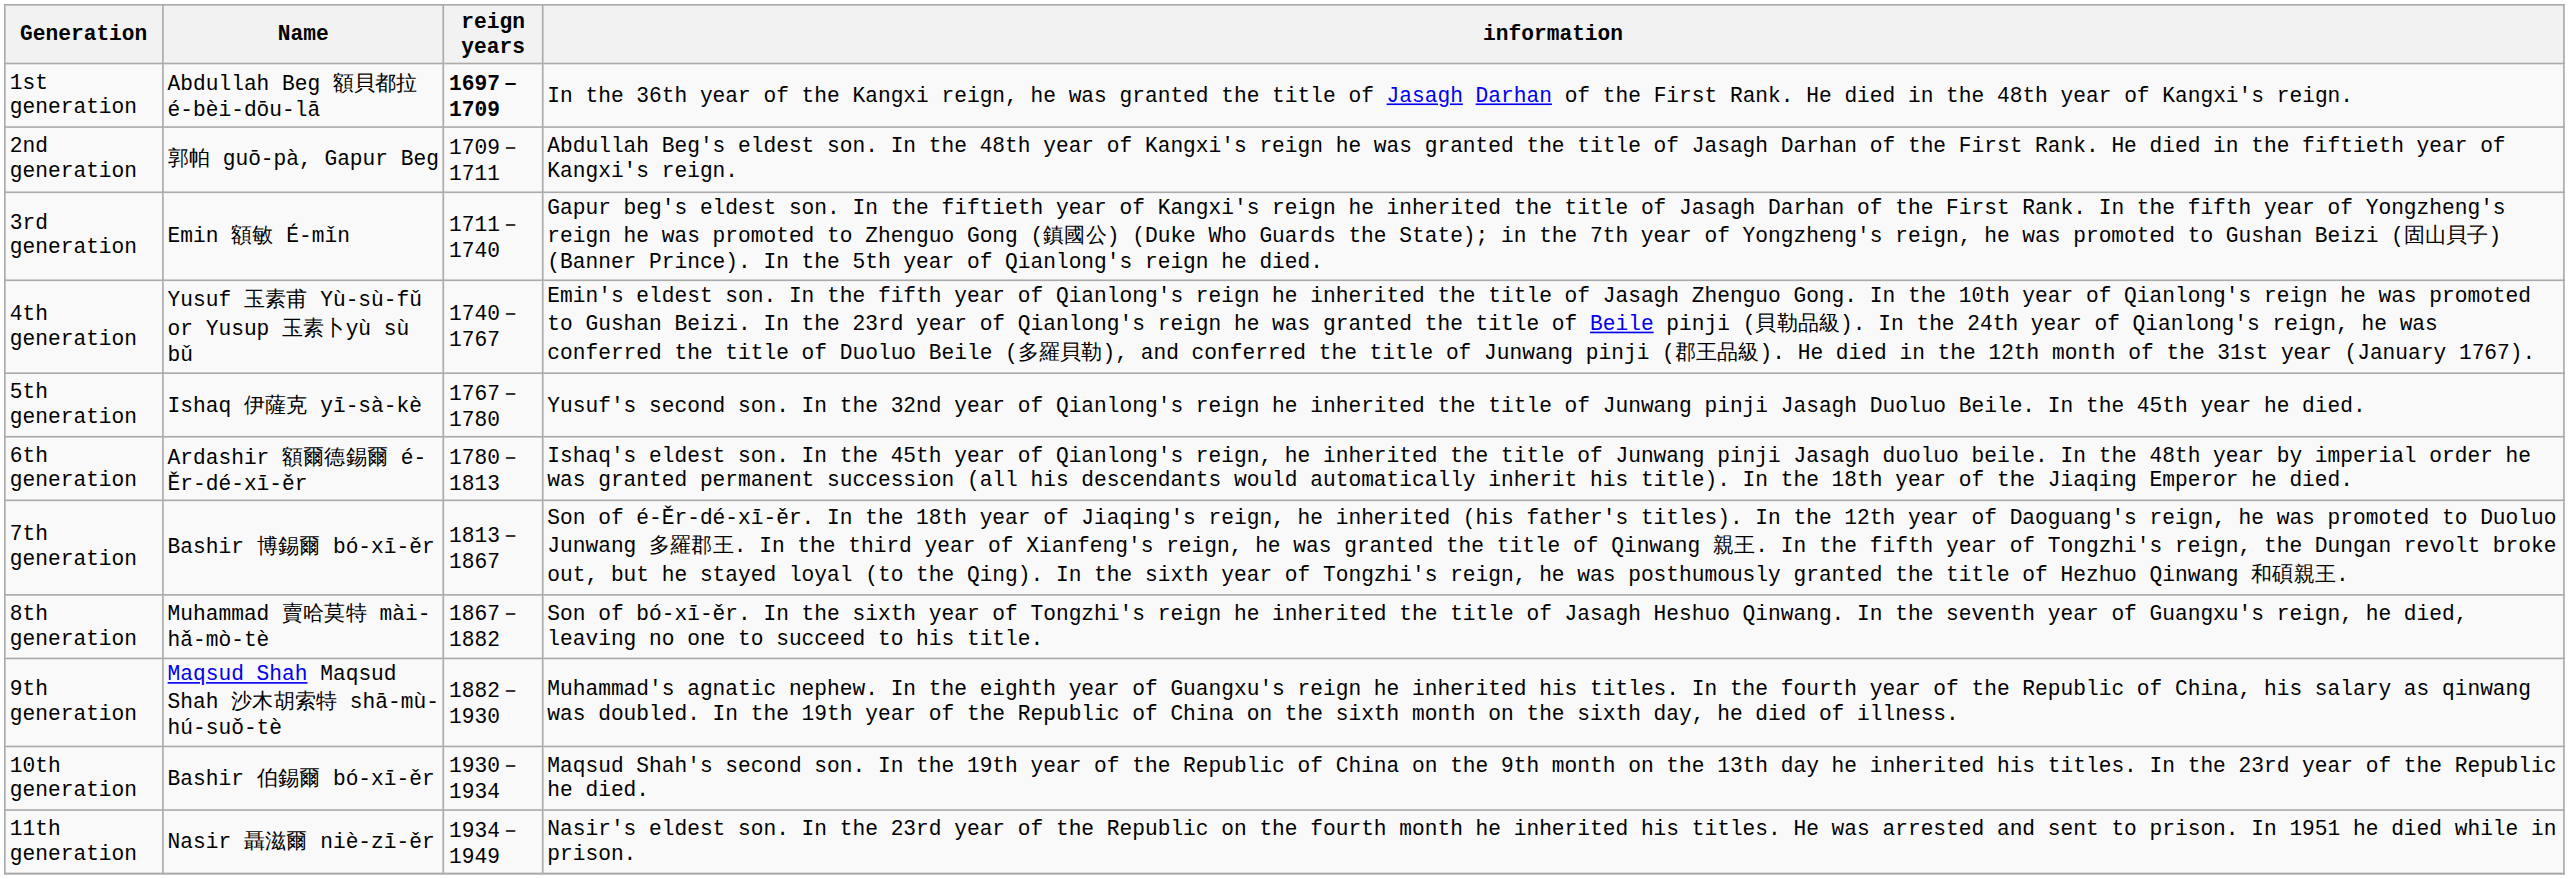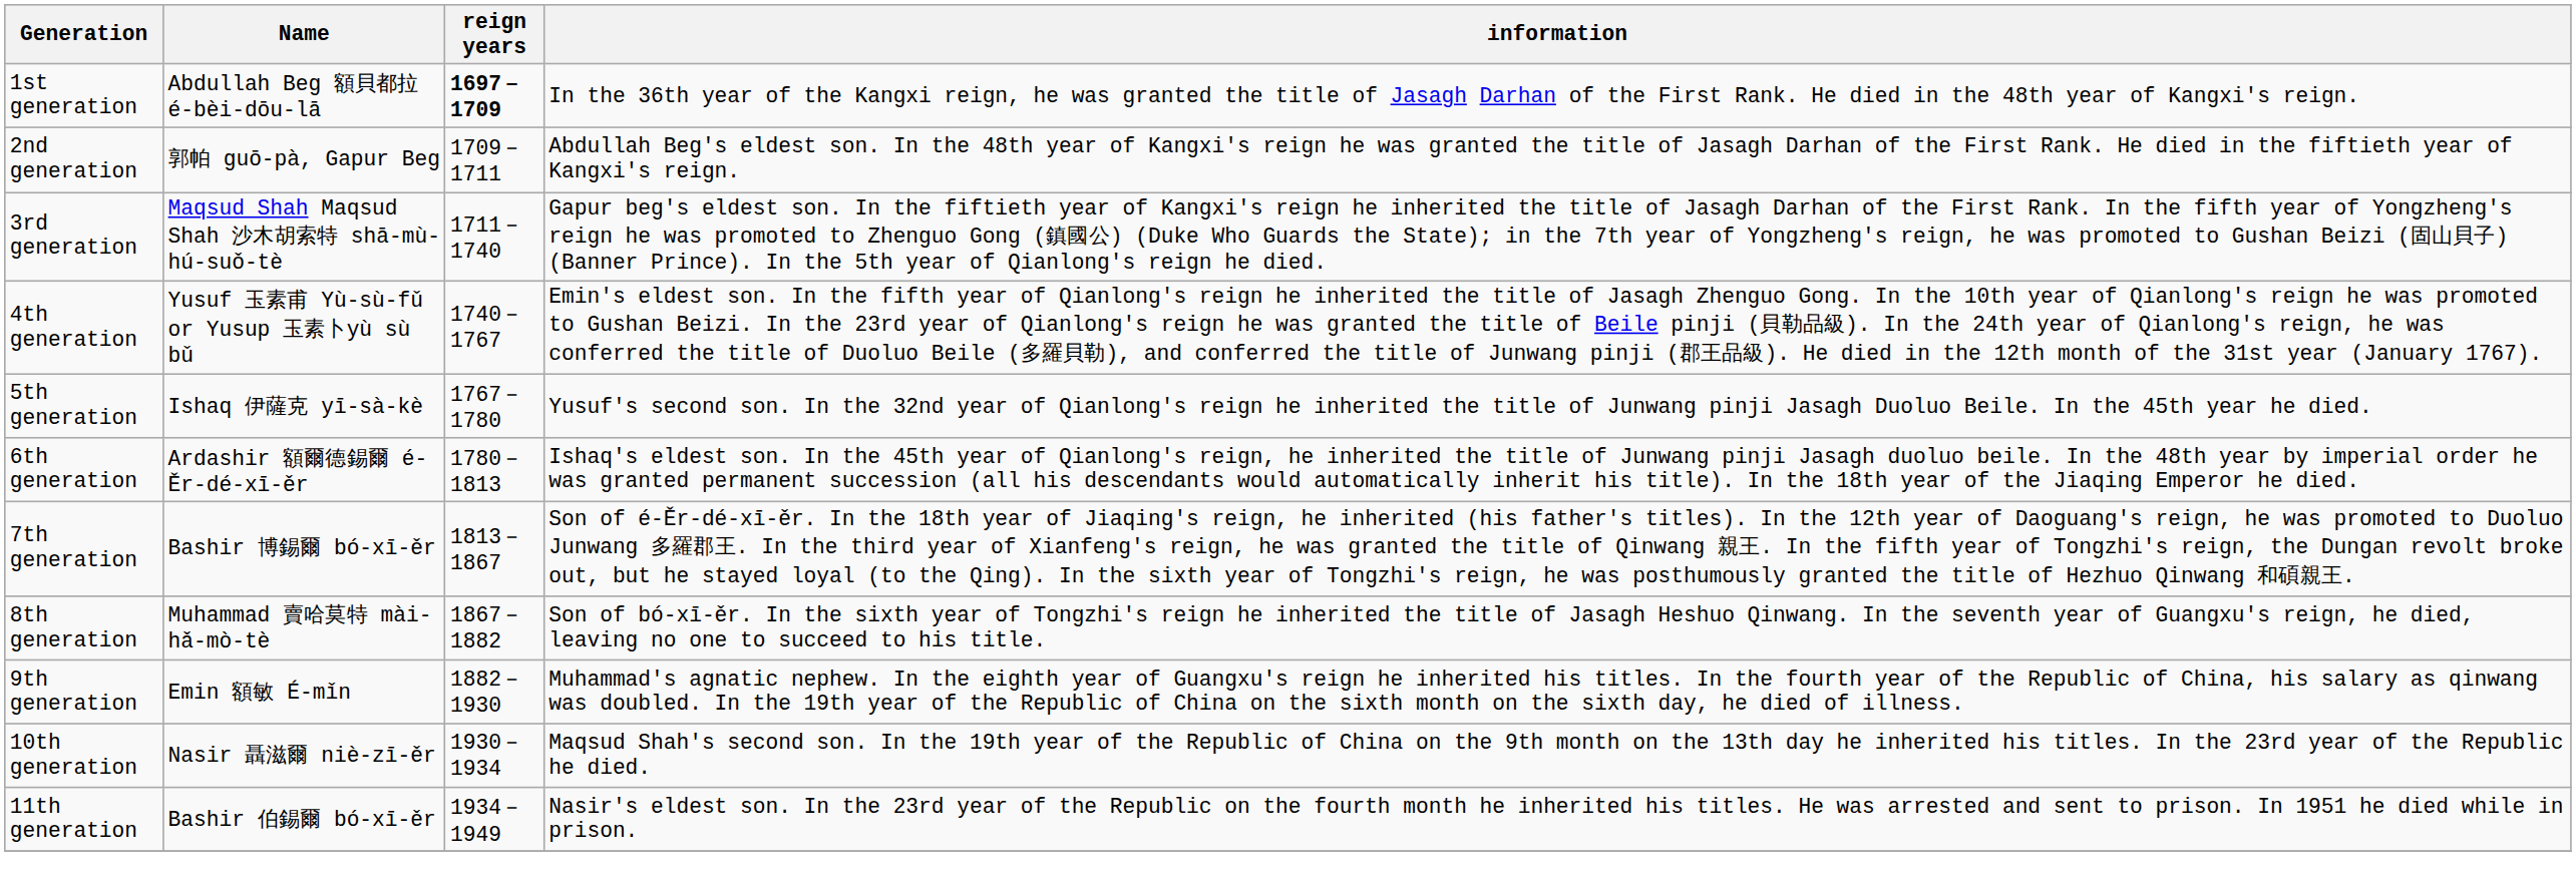3rd generation | Name: Emin 額敏 É-mǐn -> Maqsud Shah Maqsud Shah 沙木胡索特 shā-mù-hú-suǒ-tè
9th generation | Name: Maqsud Shah Maqsud Shah 沙木胡索特 shā-mù-hú-suǒ-tè -> Emin 額敏 É-mǐn
10th generation | Name: Bashir 伯錫爾 bó-xī-ěr -> Nasir 聶滋爾 niè-zī-ěr
11th generation | Name: Nasir 聶滋爾 niè-zī-ěr -> Bashir 伯錫爾 bó-xī-ěr
